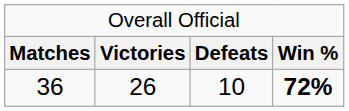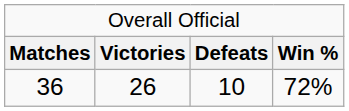36 | column 4: bold -> normal
